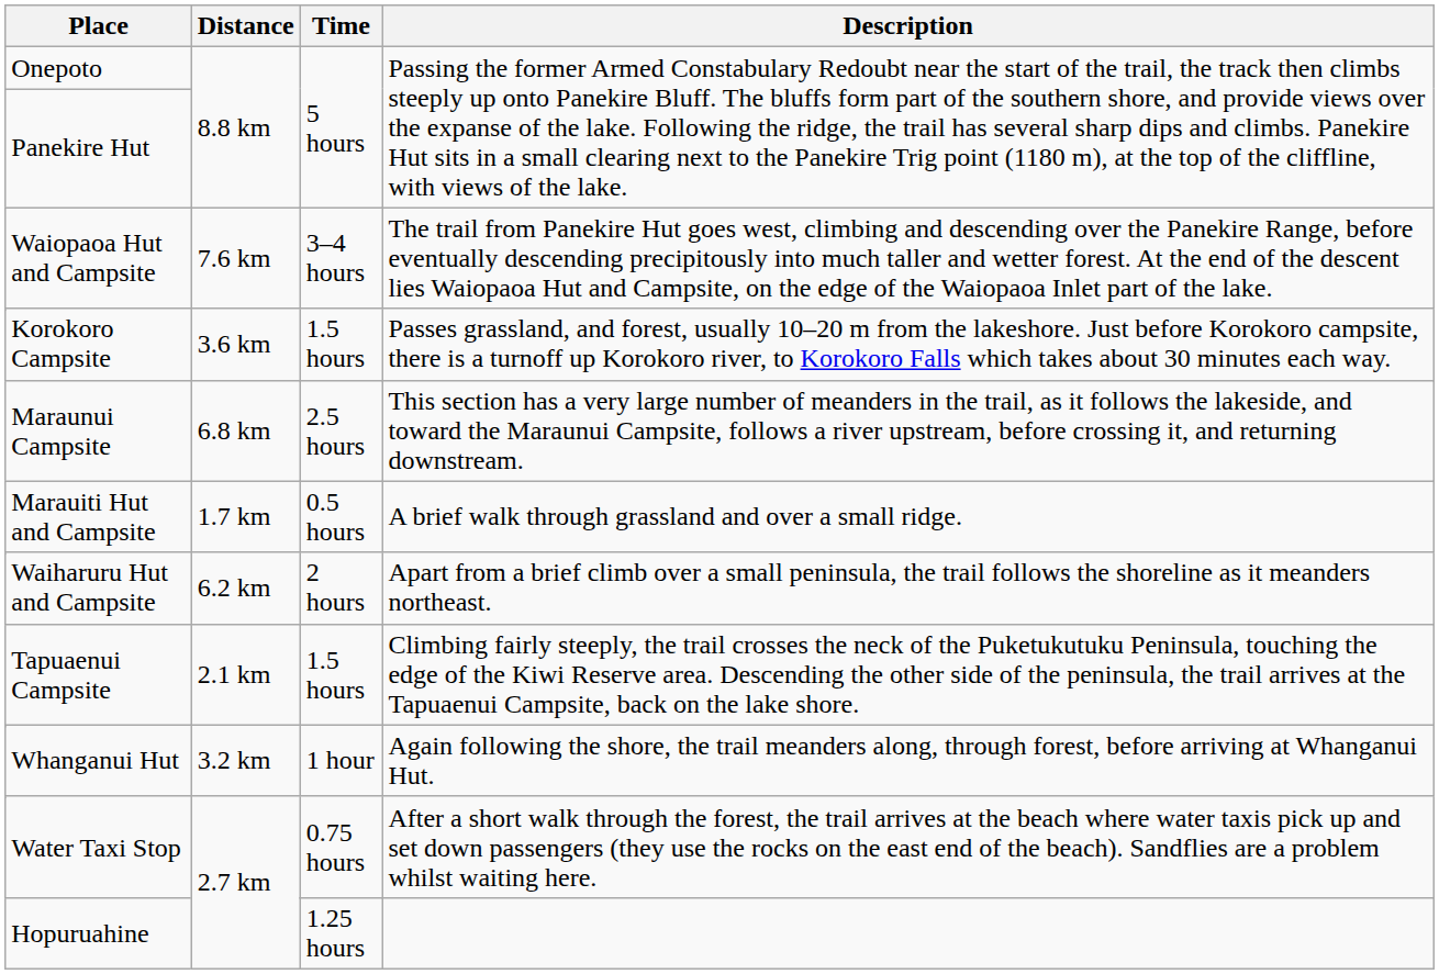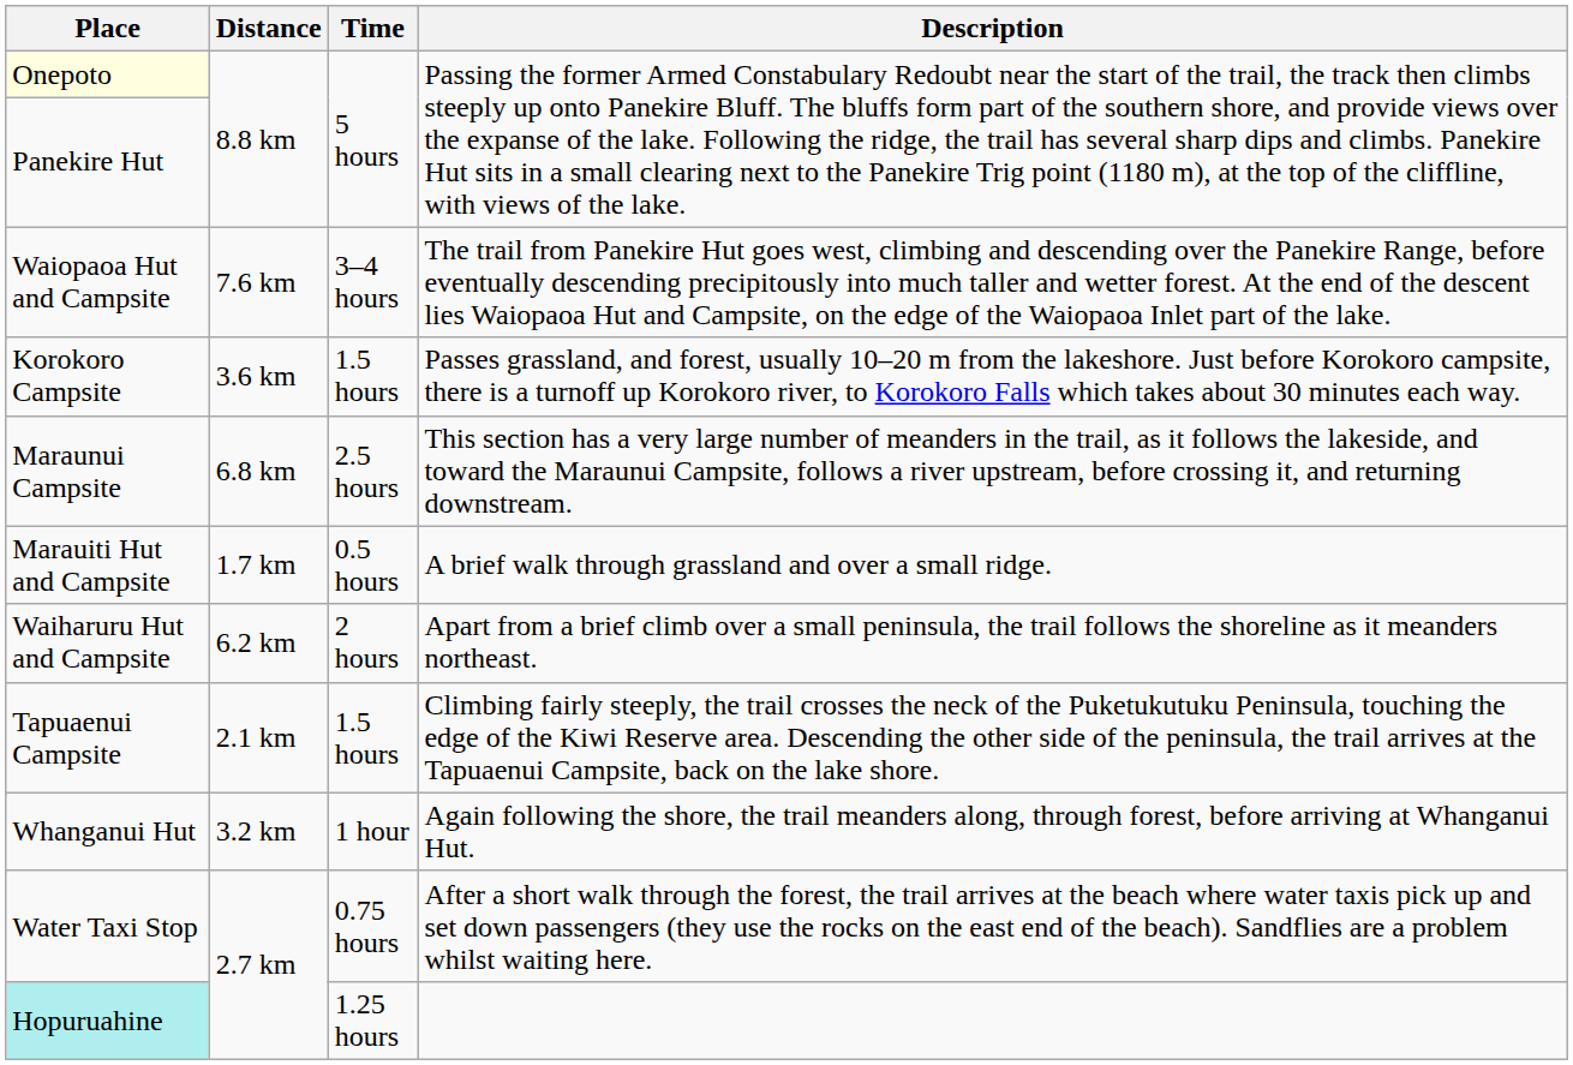Onepoto | Place: no background -> lightyellow background
Hopuruahine | Place: no background -> paleturquoise background
